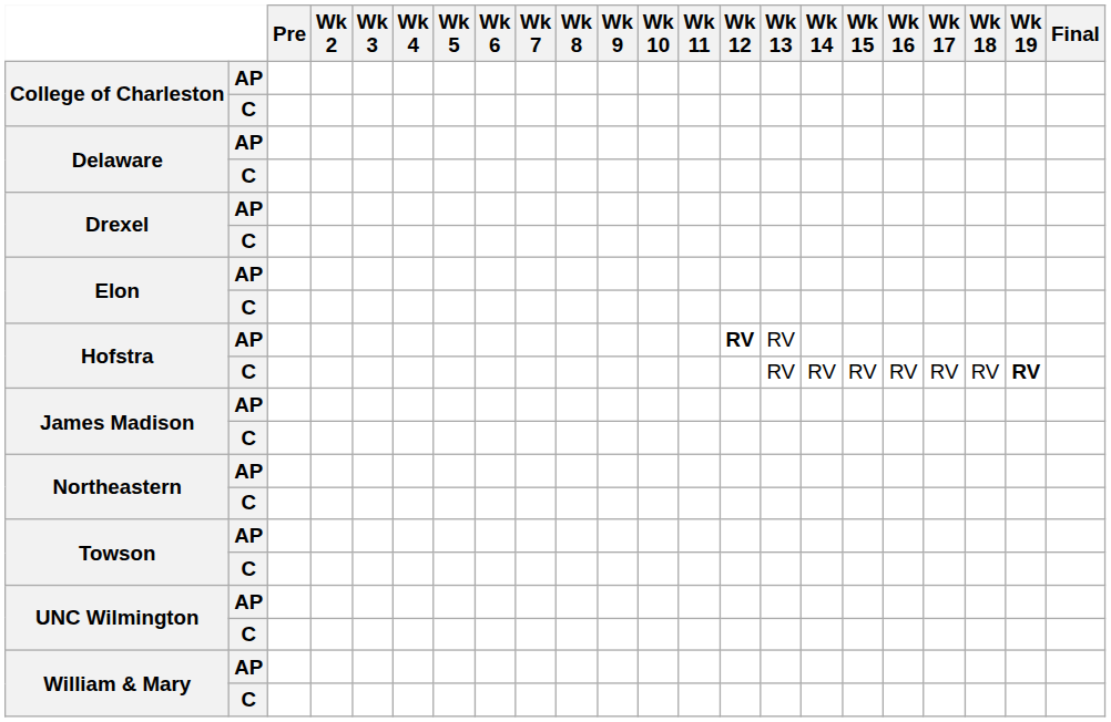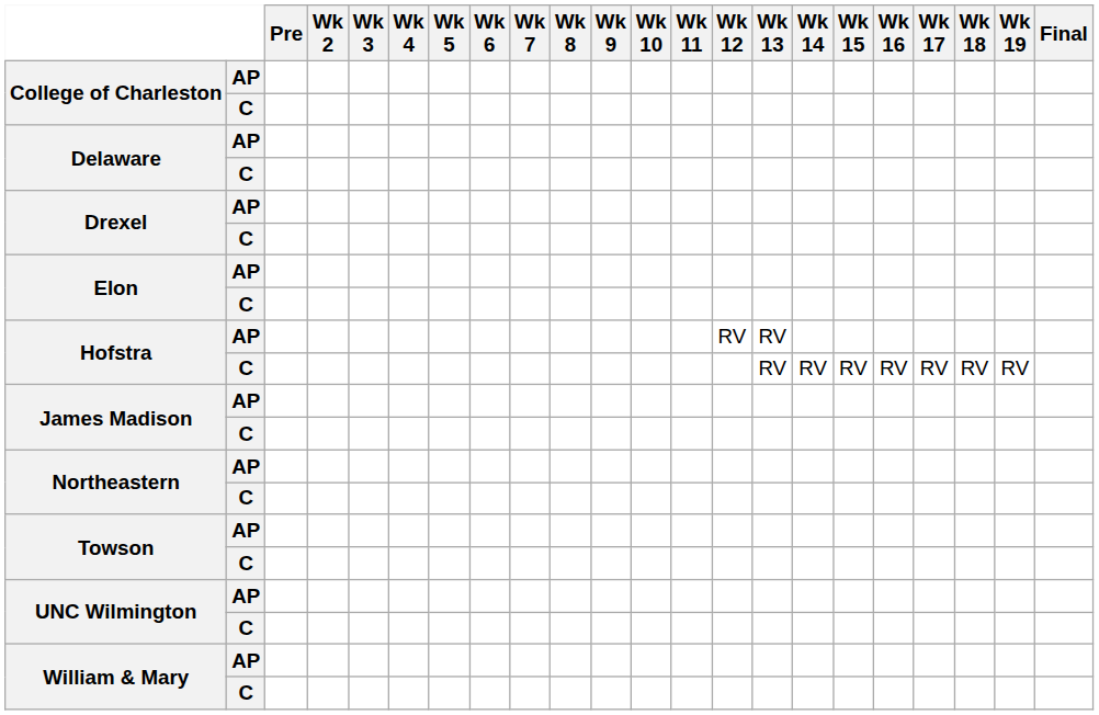Hofstra / AP | Wk 12: bold -> normal
Hofstra / C | Wk 19: bold -> normal
